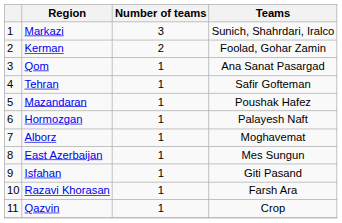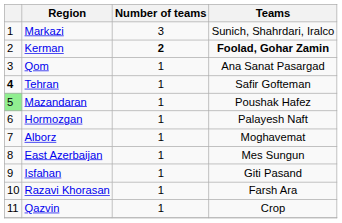Kerman | Number of teams: normal -> bold
Kerman | Teams: normal -> bold
Tehran | column 1: normal -> bold
Mazandaran | column 1: no background -> lightgreen background
